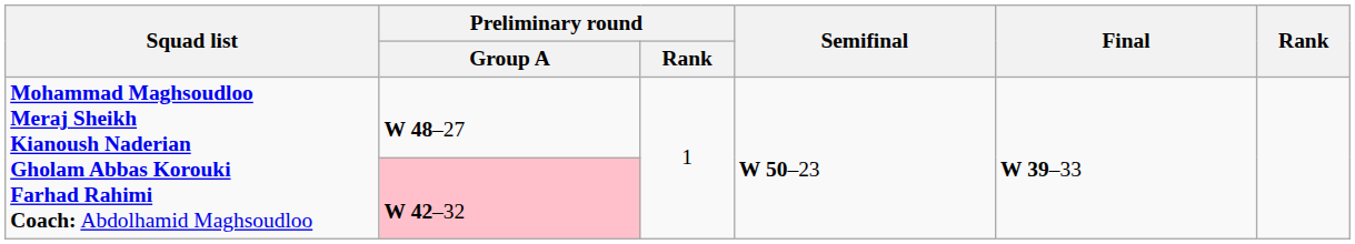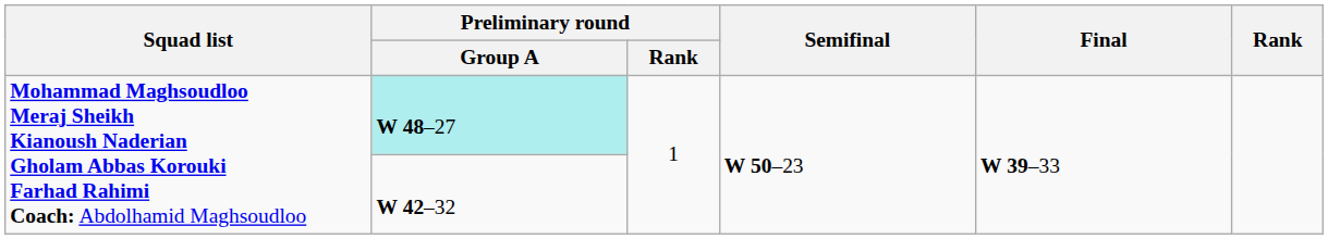W 48–27 | Preliminary round / Group A: no background -> paleturquoise background
W 42–32 | Preliminary round / Group A: pink background -> no background
